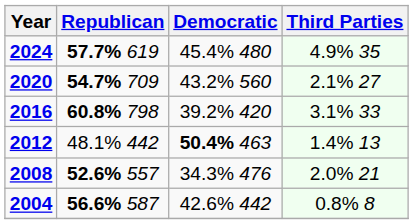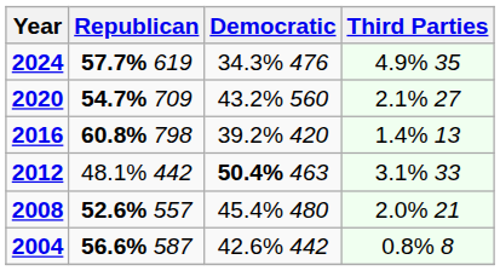2024 | Democratic: 45.4% 480 -> 34.3% 476
2016 | Third Parties: 3.1% 33 -> 1.4% 13
2012 | Third Parties: 1.4% 13 -> 3.1% 33
2008 | Democratic: 34.3% 476 -> 45.4% 480
